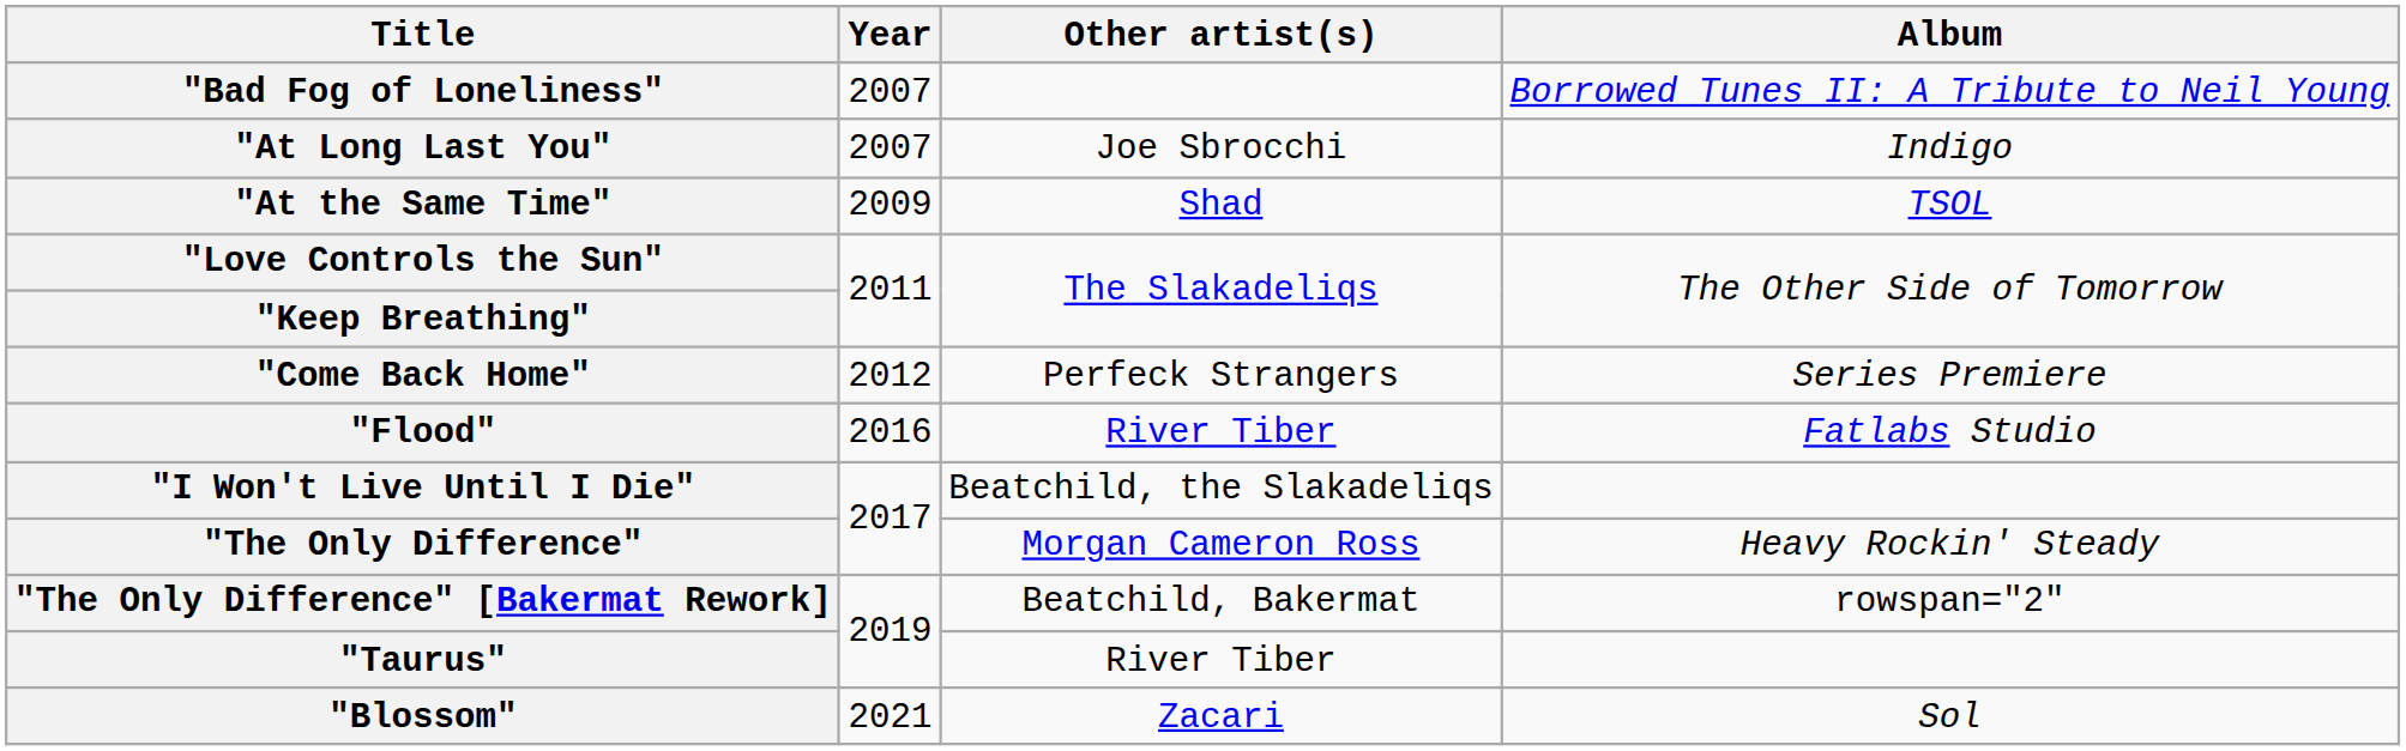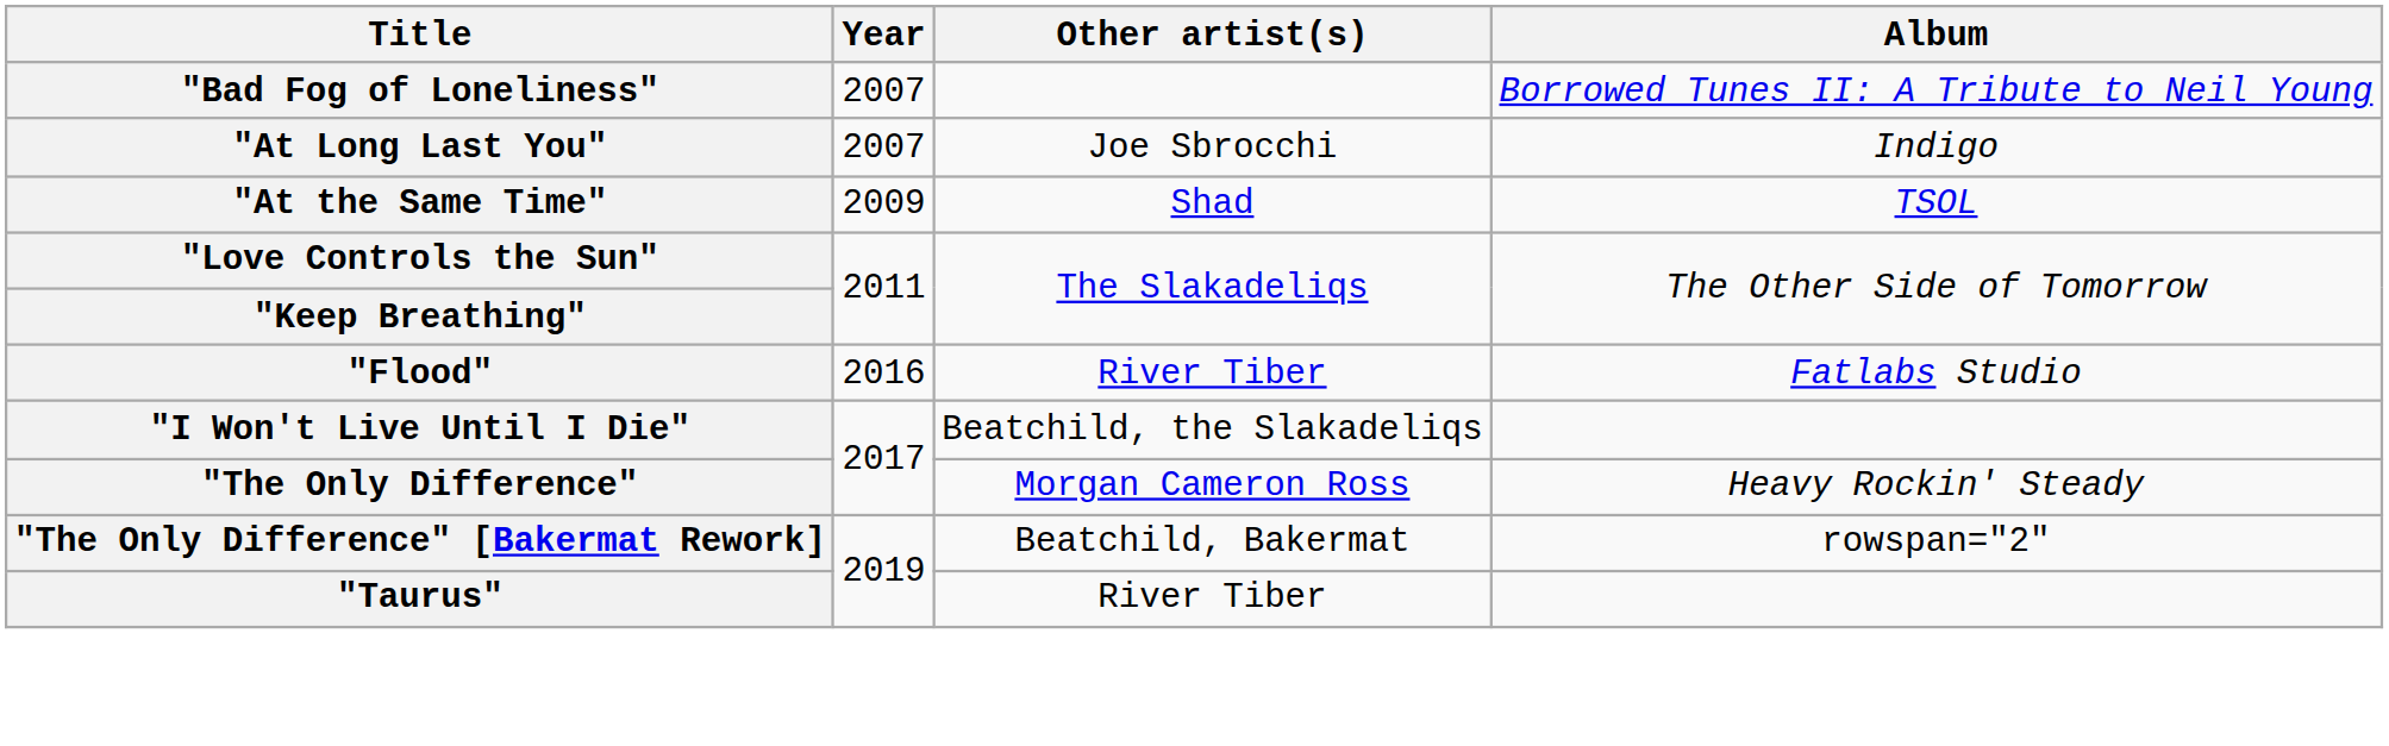- row: "Come Back Home" | 2012 | Perfeck Strangers | Series Premiere
- row: "Blossom" | 2021 | Zacari | Sol
